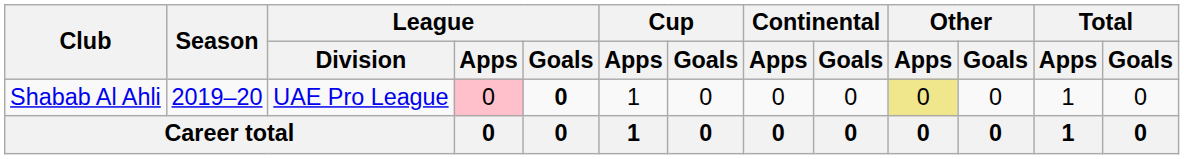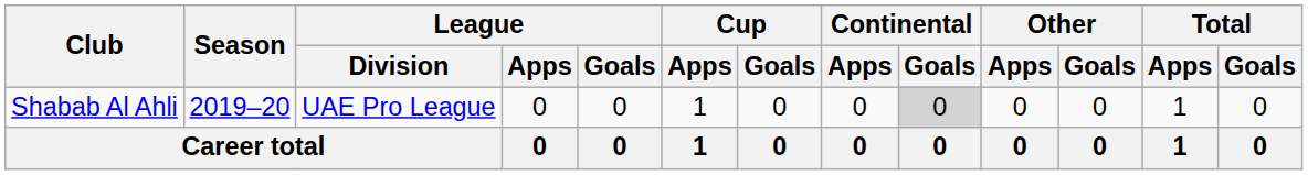Shabab Al Ahli | League / Apps: pink background -> no background
Shabab Al Ahli | League / Goals: bold -> normal
Shabab Al Ahli | Continental / Goals: no background -> lightgrey background
Shabab Al Ahli | Other / Apps: khaki background -> no background
